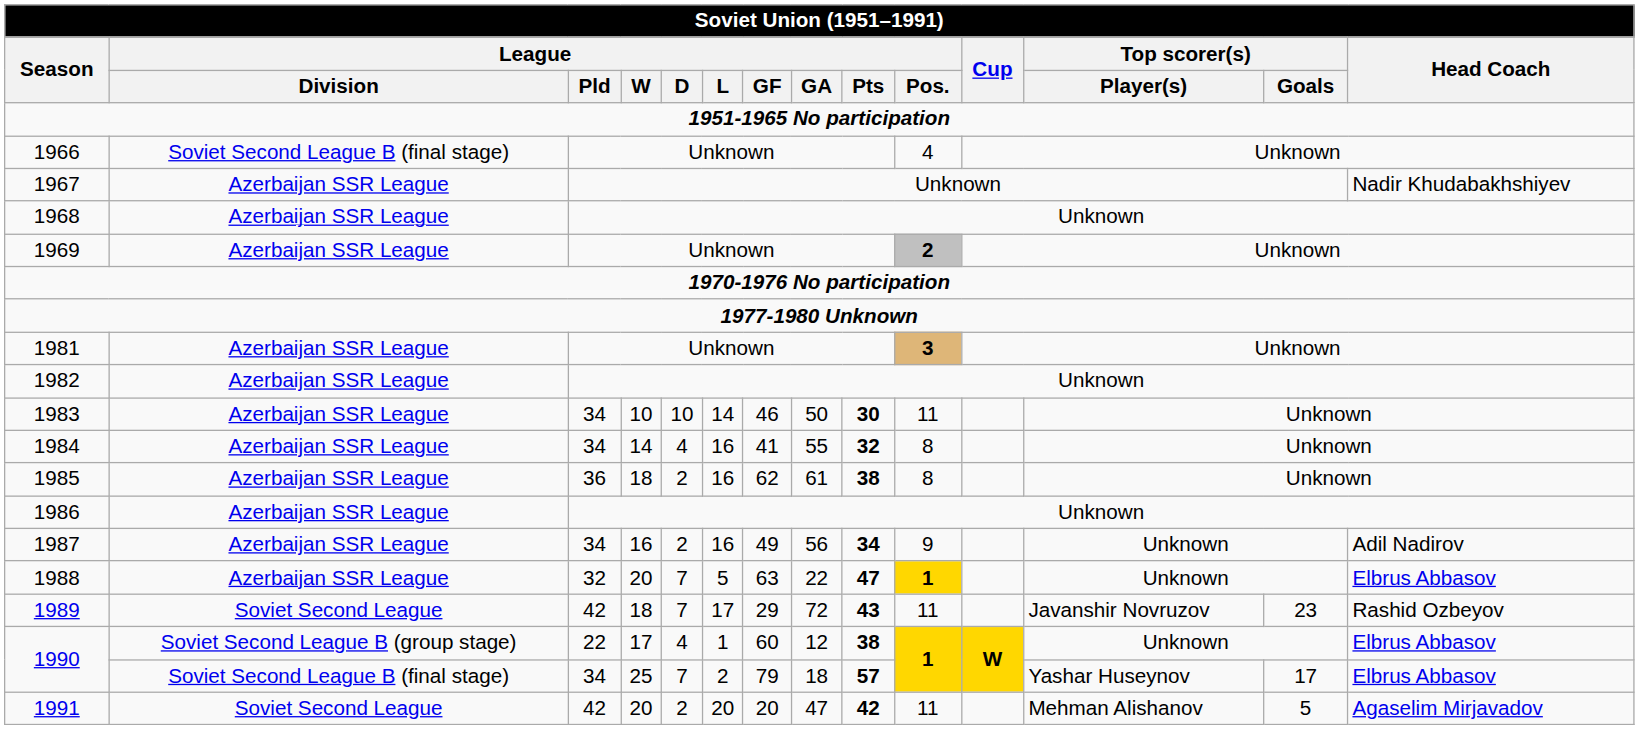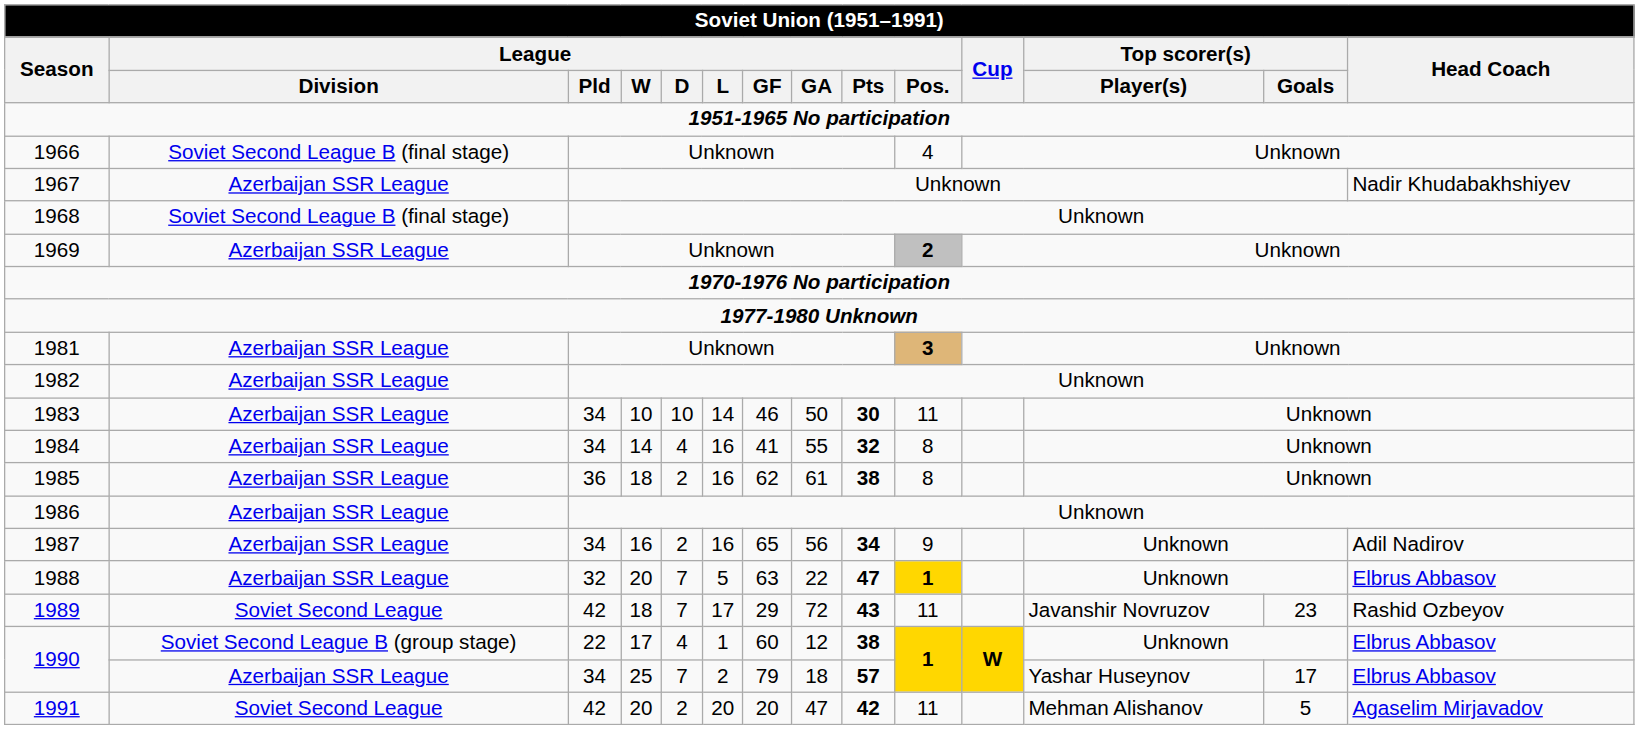1968 | column 2: Azerbaijan SSR League -> Soviet Second League B (final stage)
1987 | column 7: 49 -> 65
1990 / 25 | column 2: Soviet Second League B (final stage) -> Azerbaijan SSR League
